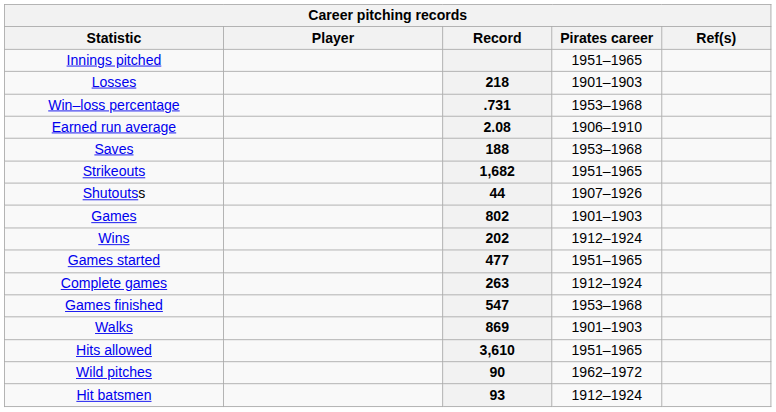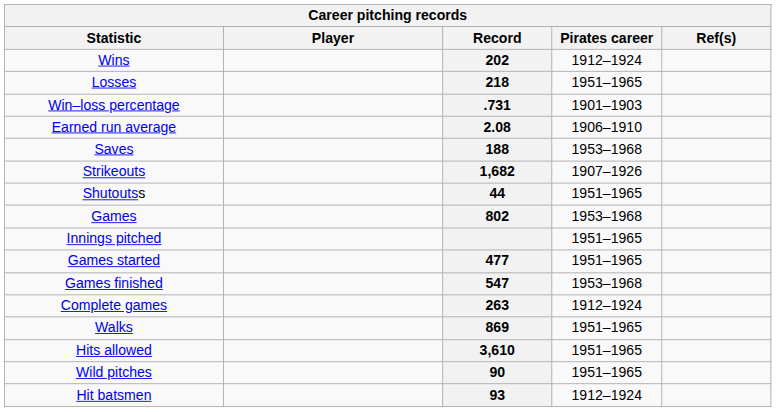rows swapped: Wins <-> Innings pitched
Losses | Pirates career: 1901–1903 -> 1951–1965
Win–loss percentage | Pirates career: 1953–1968 -> 1901–1903
Strikeouts | Pirates career: 1951–1965 -> 1907–1926
Shutoutss | Pirates career: 1907–1926 -> 1951–1965
Games | Pirates career: 1901–1903 -> 1953–1968
rows swapped: Games finished <-> Complete games
Walks | Pirates career: 1901–1903 -> 1951–1965
Wild pitches | Pirates career: 1962–1972 -> 1951–1965
